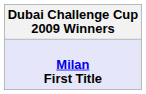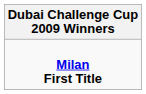row 2 | column 1: lavender background -> no background
